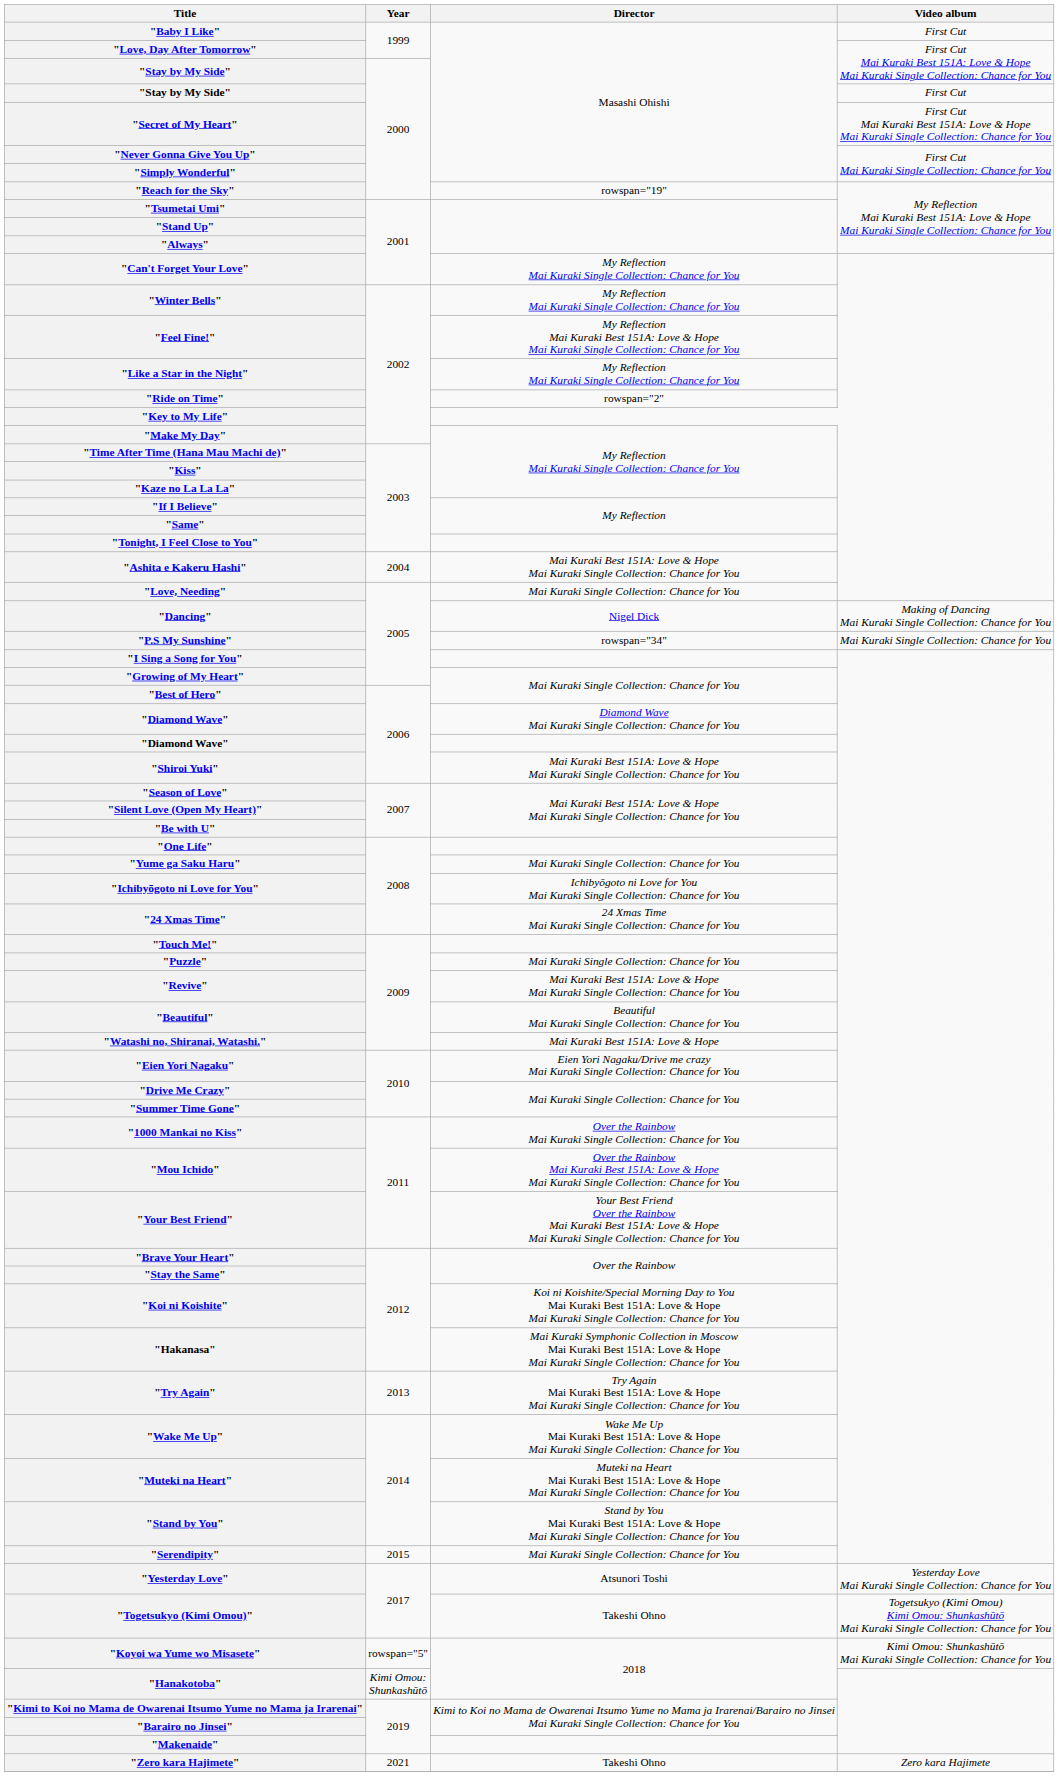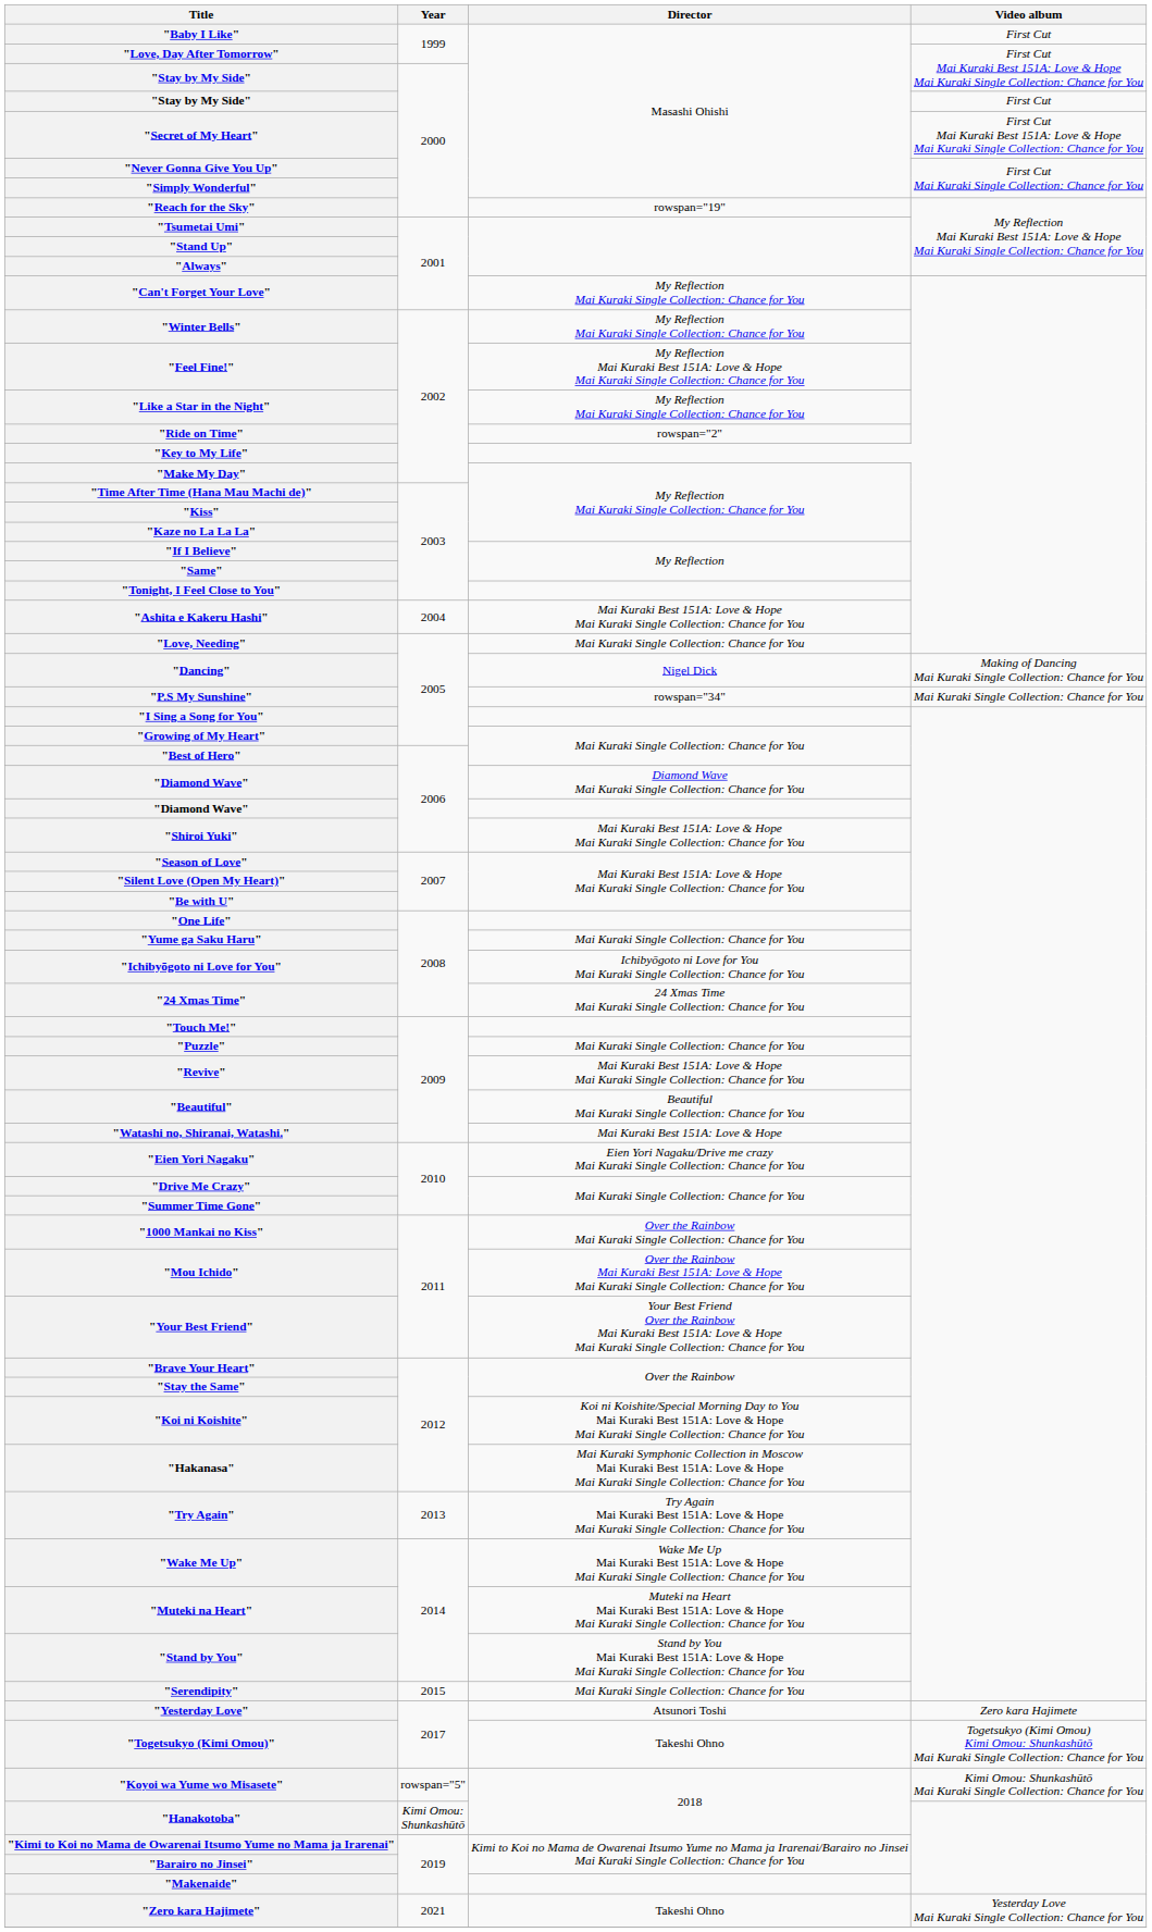"Yesterday Love" | Video album: Yesterday Love Mai Kuraki Single Collection: Chance for You -> Zero kara Hajimete
"Zero kara Hajimete" | Video album: Zero kara Hajimete -> Yesterday Love Mai Kuraki Single Collection: Chance for You
